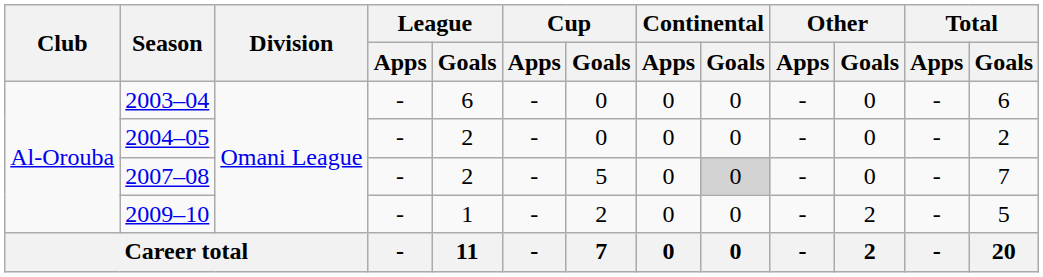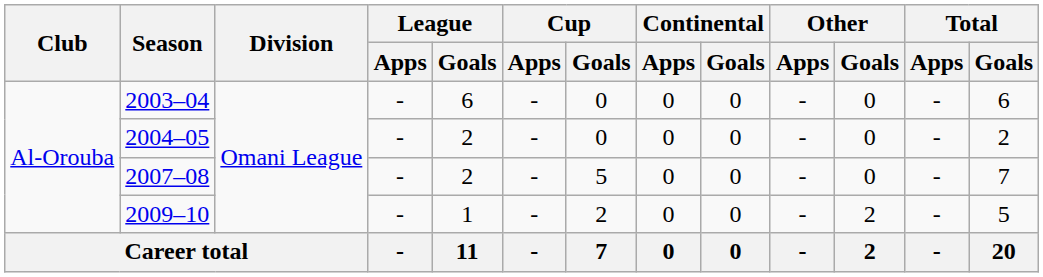2007–08 | Continental / Goals: lightgrey background -> no background
